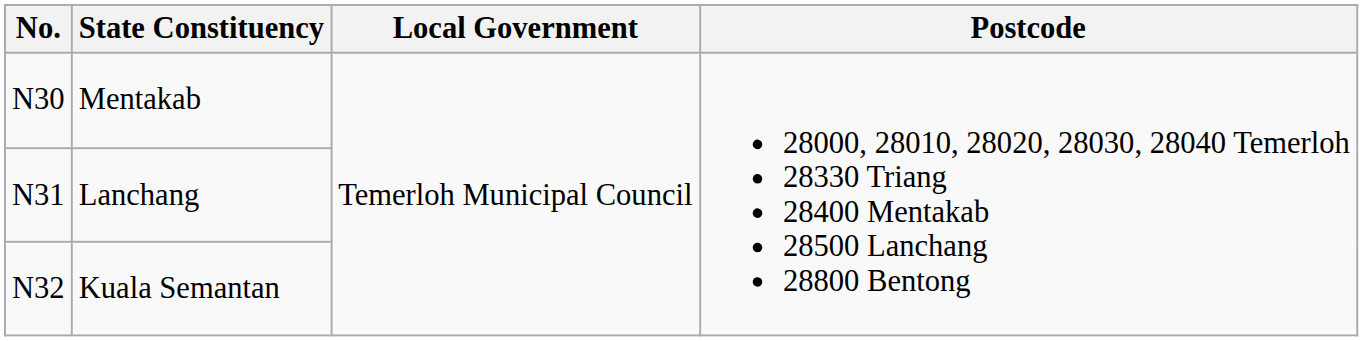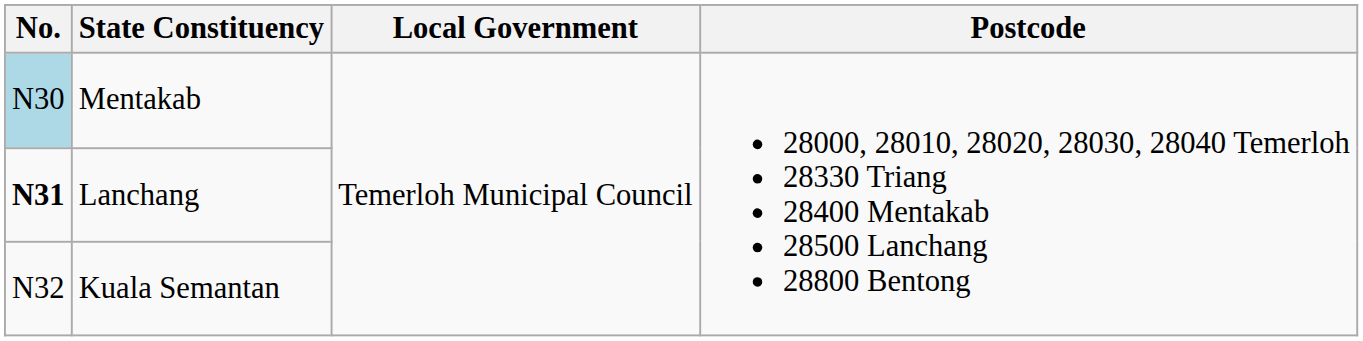Mentakab | No.: no background -> lightblue background
Lanchang | No.: normal -> bold
